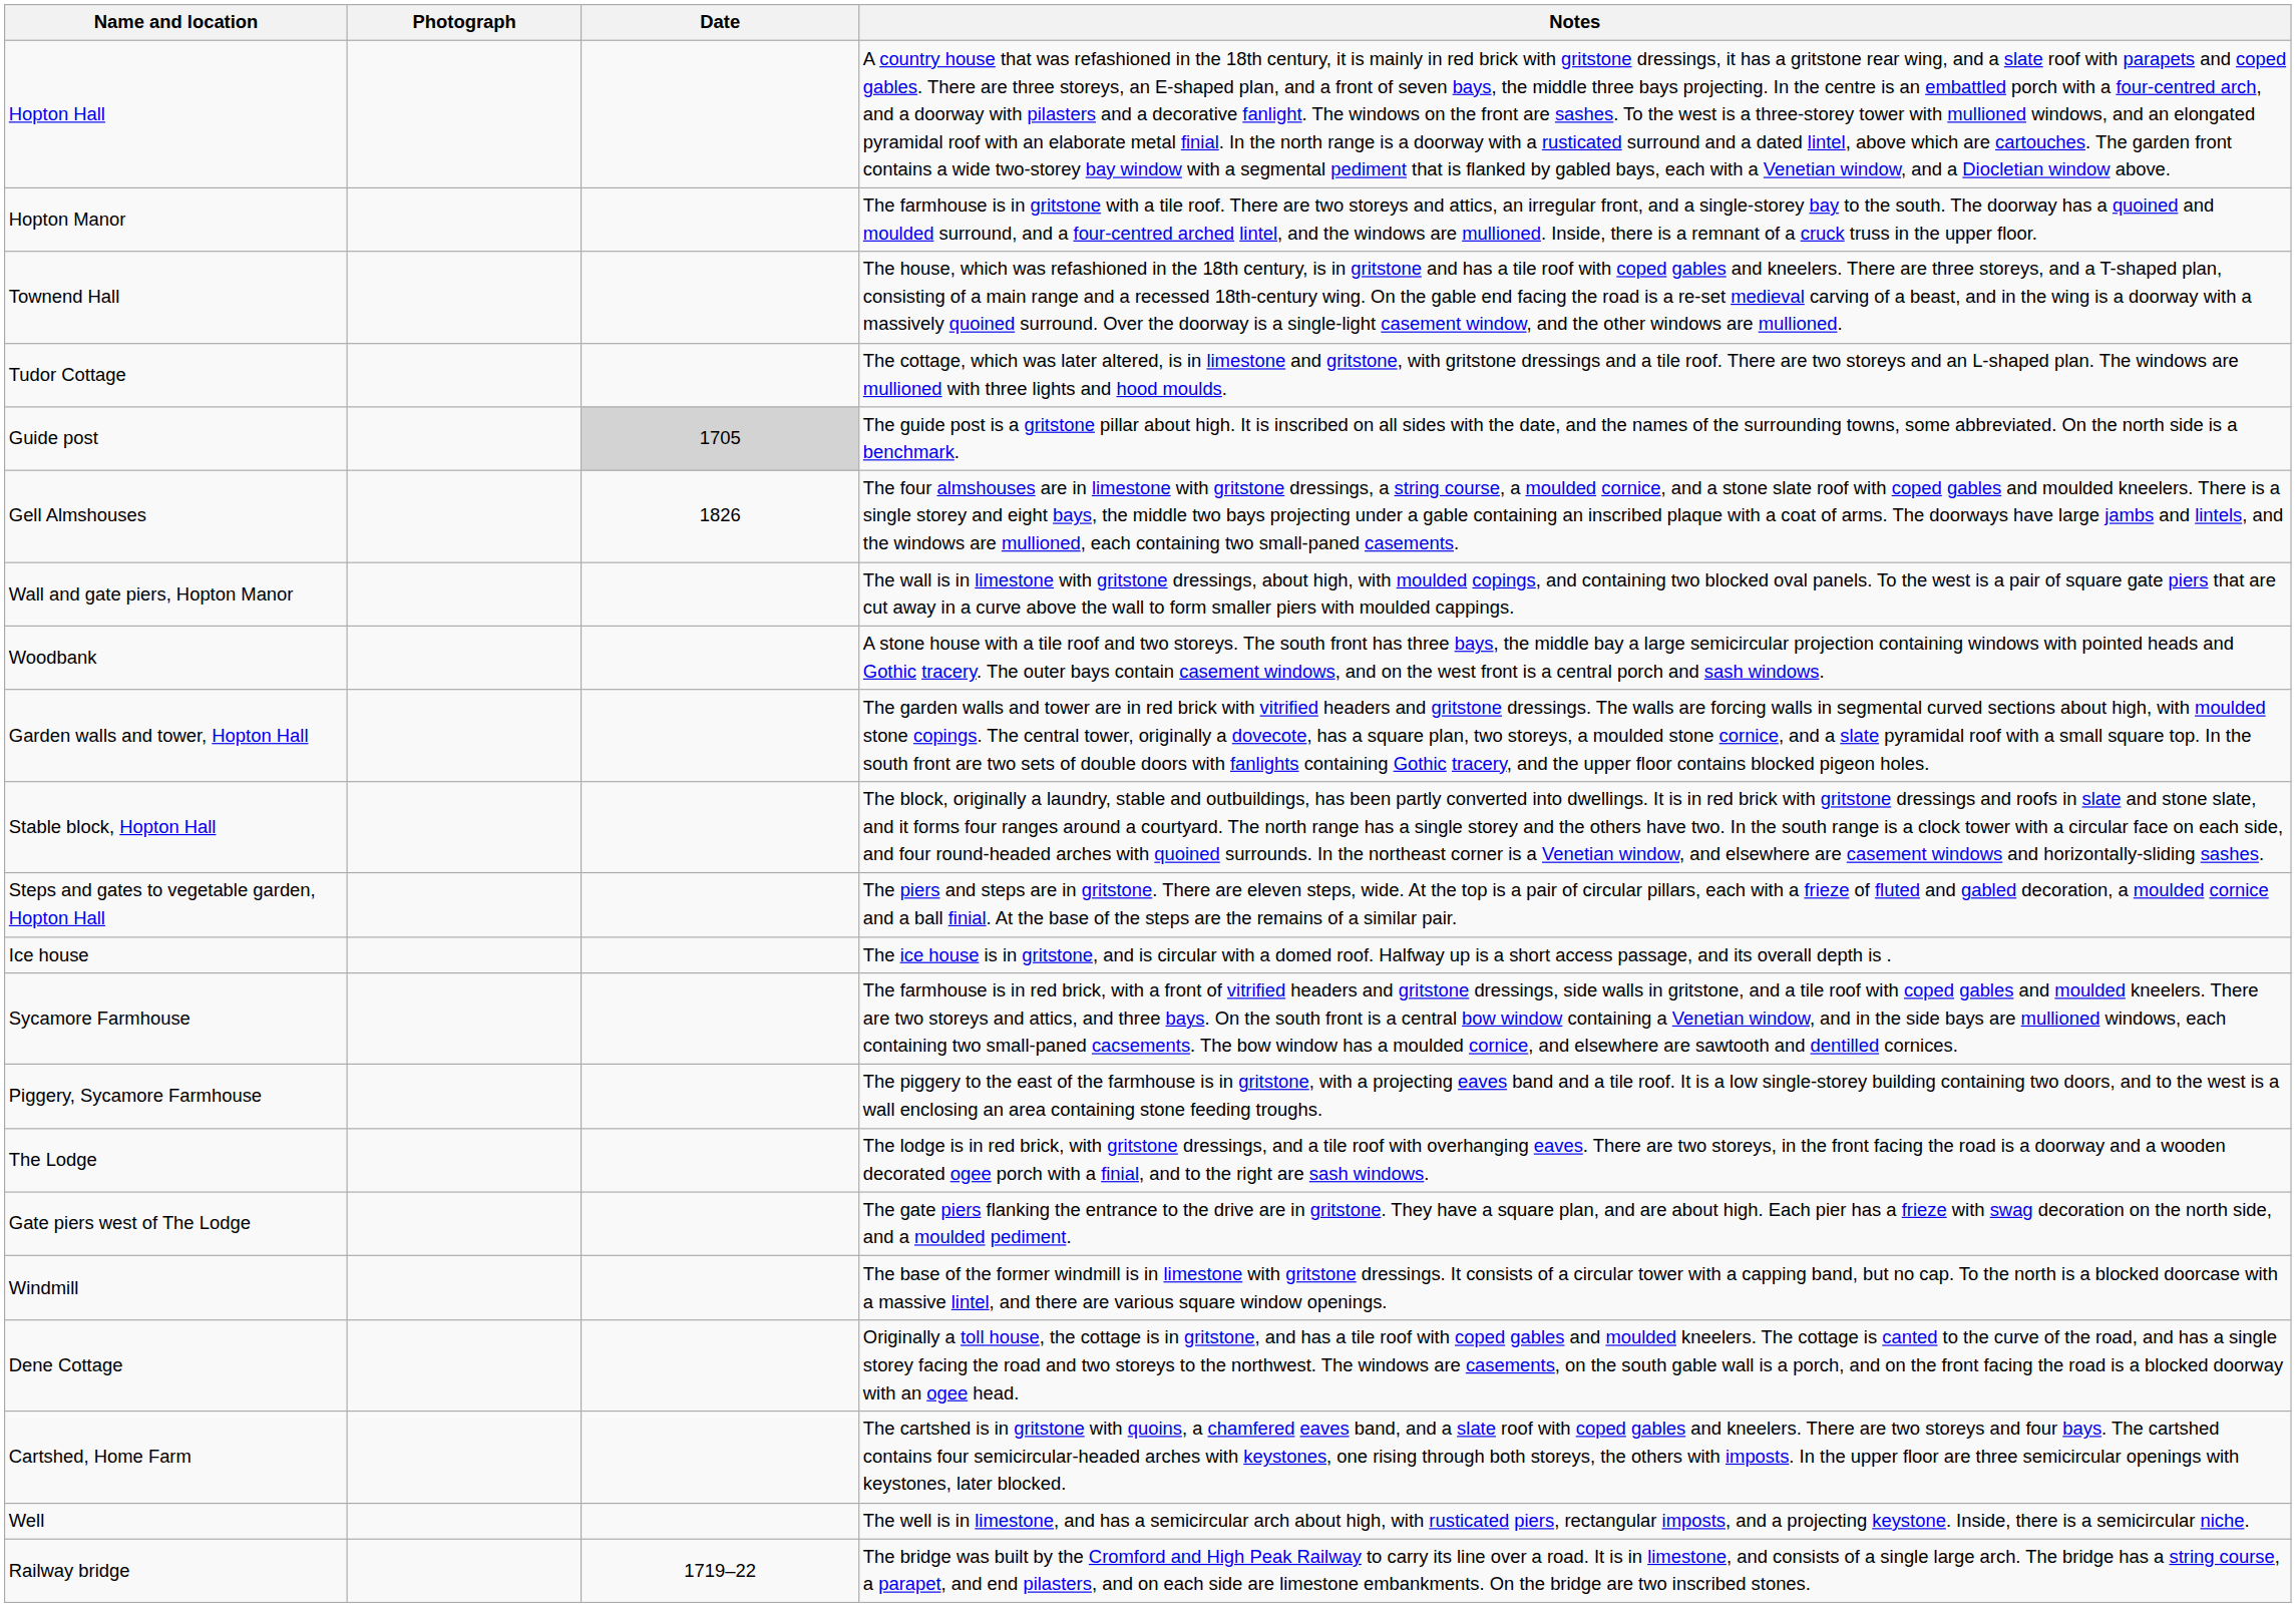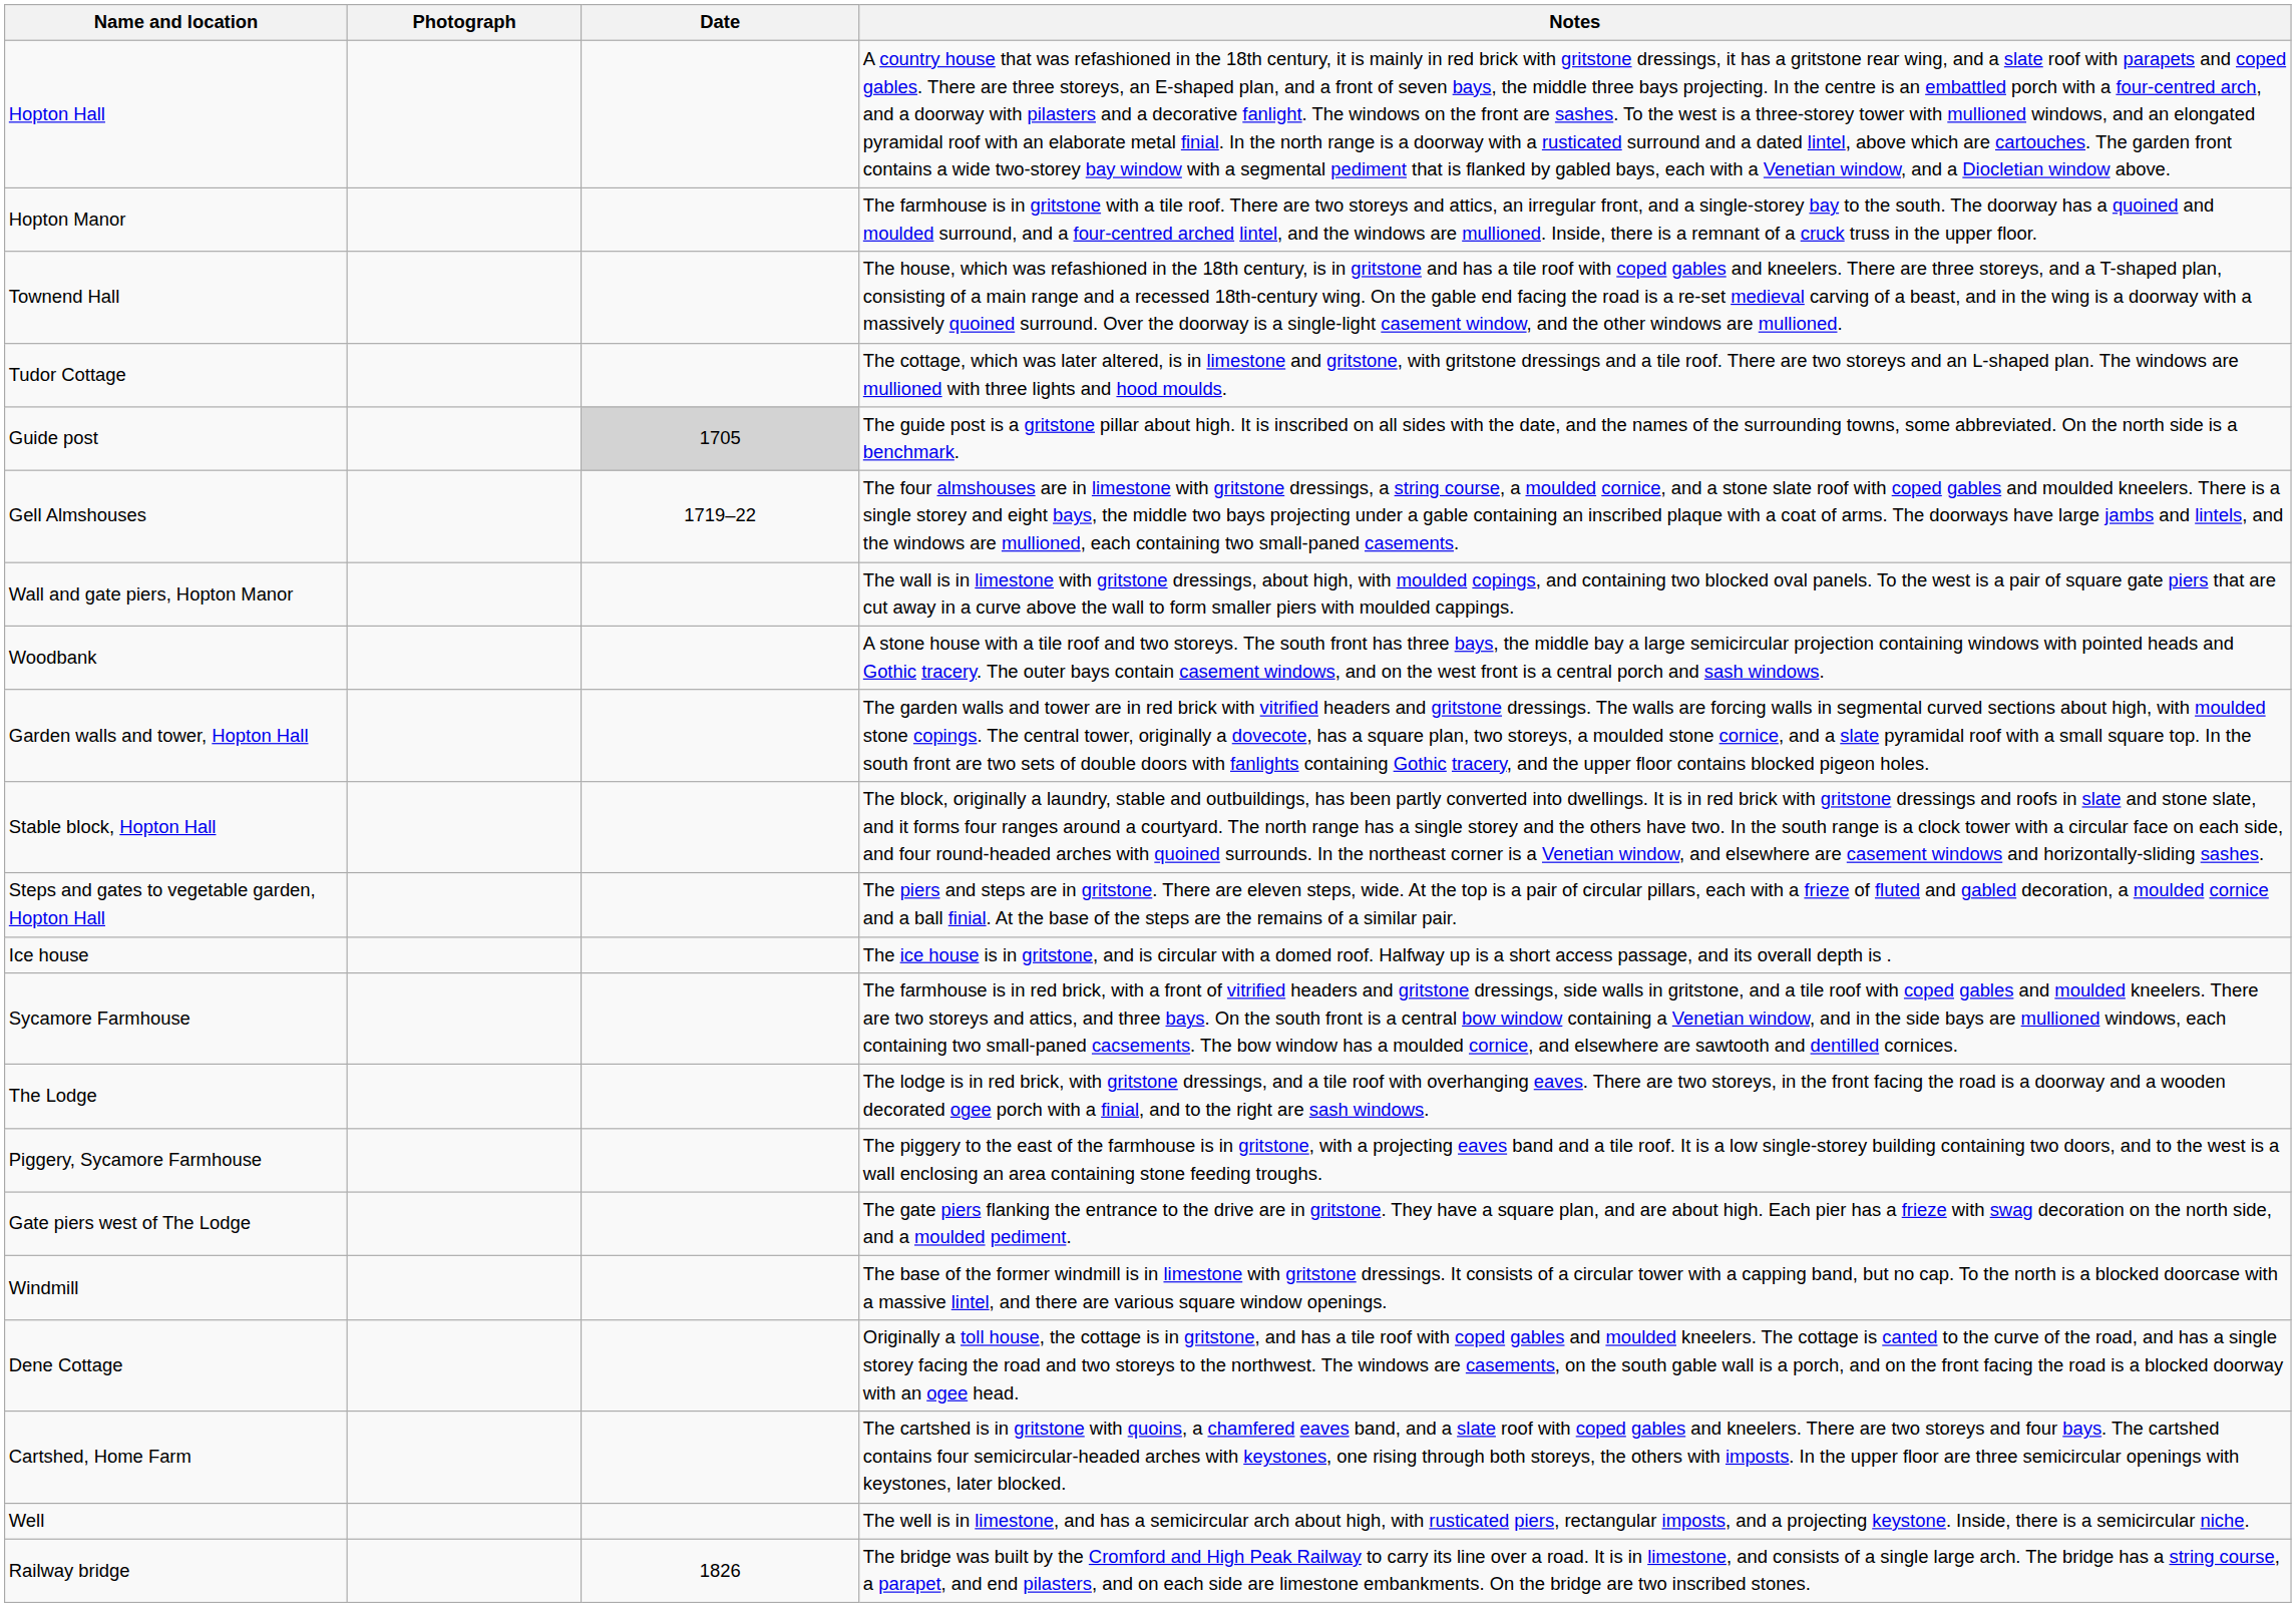Gell Almshouses | Date: 1826 -> 1719–22
rows swapped: Piggery, Sycamore Farmhouse <-> The Lodge
Railway bridge | Date: 1719–22 -> 1826
